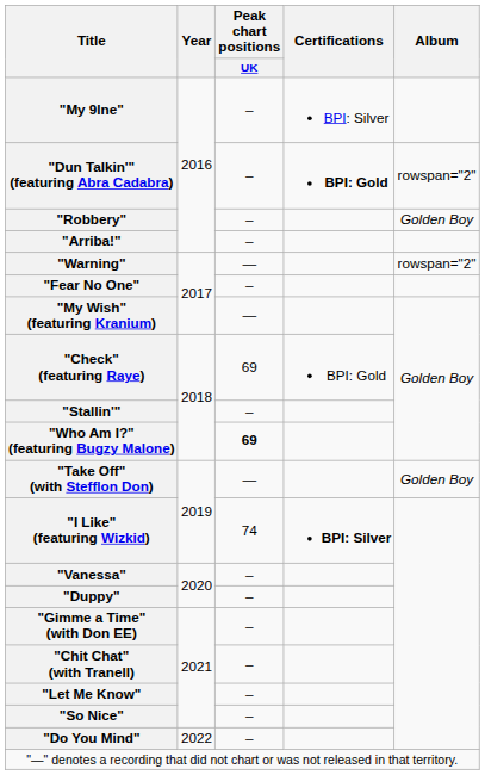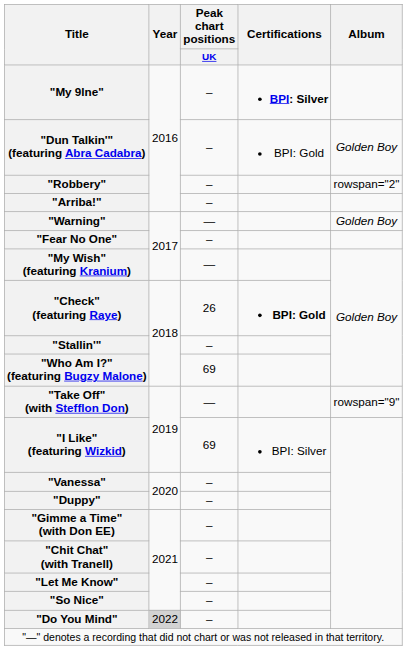"My 9lne" | Certifications: normal -> bold
"Dun Talkin'" (featuring Abra Cadabra) | Certifications: bold -> normal
"Dun Talkin'" (featuring Abra Cadabra) | Album: rowspan="2" -> Golden Boy
"Robbery" | Album: Golden Boy -> rowspan="2"
"Warning" | Album: rowspan="2" -> Golden Boy
"Check" (featuring Raye) | Peak chart positions / UK: 69 -> 26
"Check" (featuring Raye) | Certifications: normal -> bold
"Who Am I?" (featuring Bugzy Malone) | Peak chart positions / UK: bold -> normal
"Take Off" (with Stefflon Don) | Album: Golden Boy -> rowspan="9"
"I Like" (featuring Wizkid) | Peak chart positions / UK: 74 -> 69
"I Like" (featuring Wizkid) | Certifications: bold -> normal
"Do You Mind" | Year: no background -> lightgrey background
